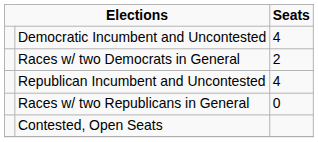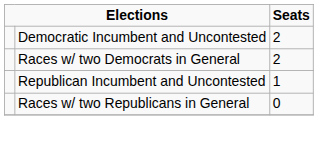Democratic Incumbent and Uncontested | column 3: 4 -> 2
Republican Incumbent and Uncontested | column 3: 4 -> 1
- row: Contested, Open Seats
